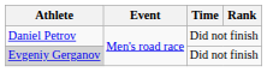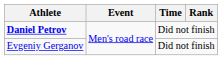Daniel Petrov | Athlete: normal -> bold
Evgeniy Gerganov | Athlete: lightgrey background -> no background
